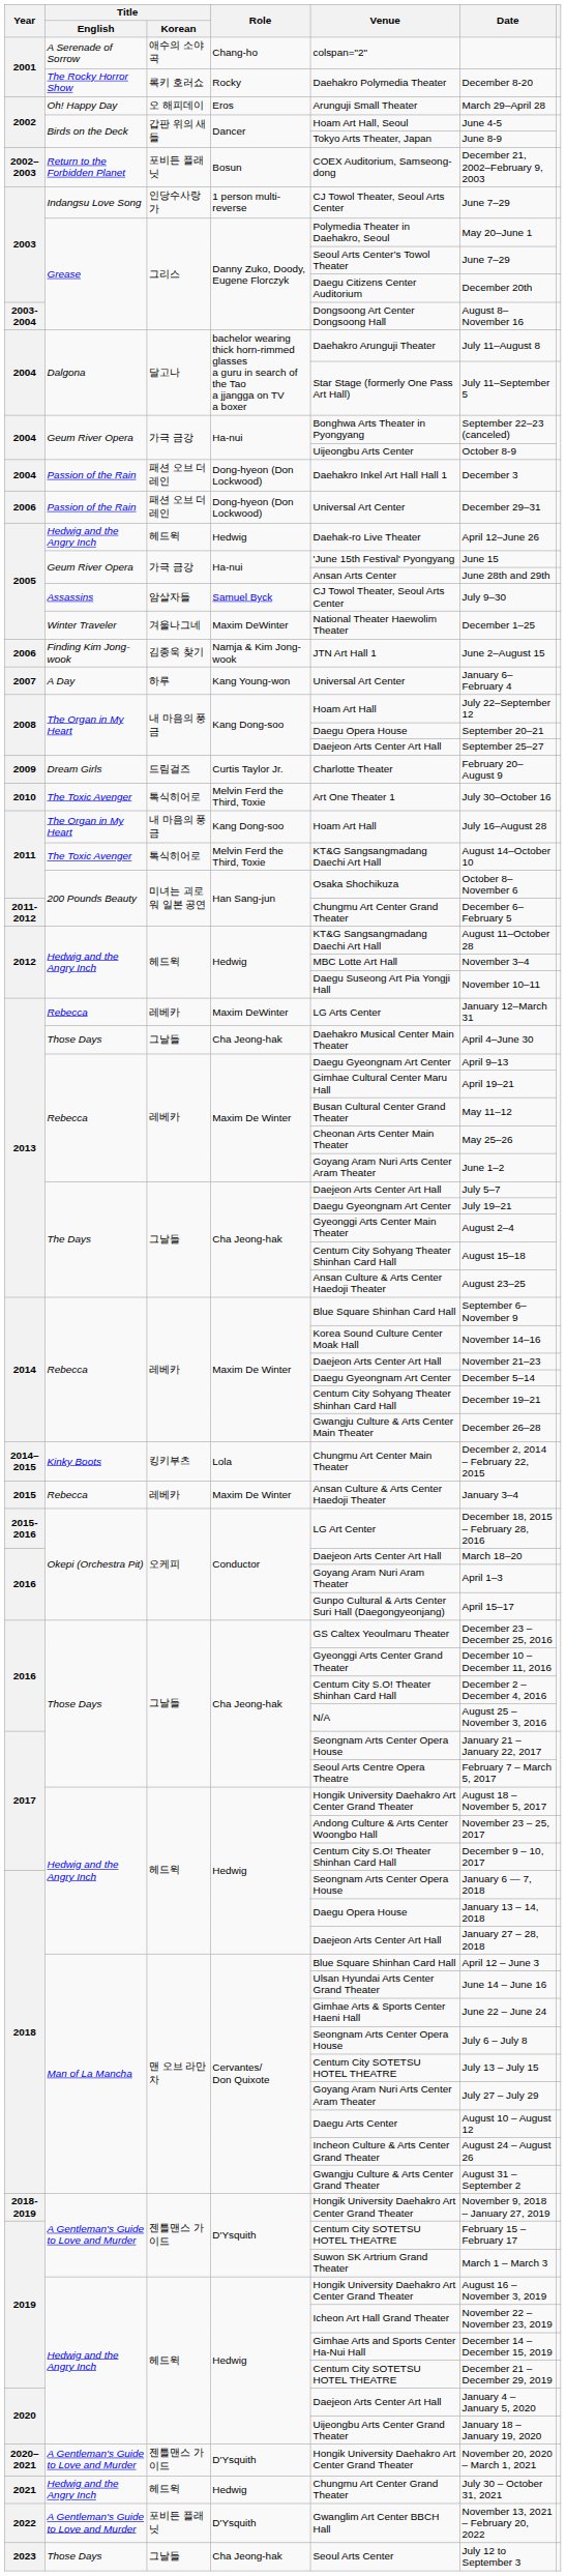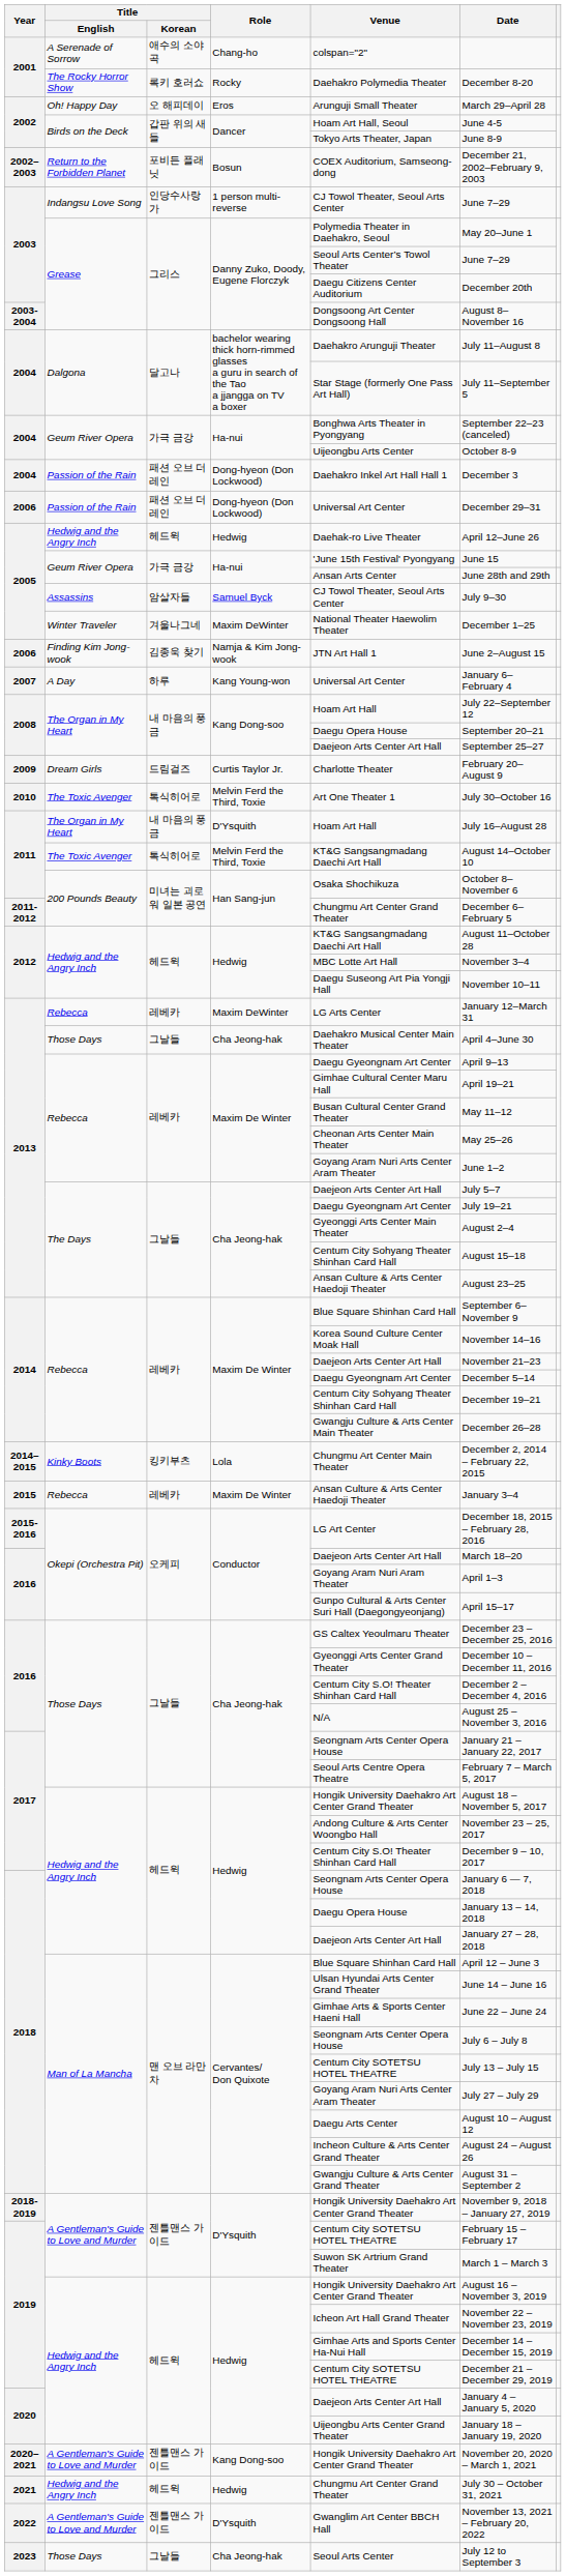2011 / The Organ in My Heart | Role: Kang Dong-soo -> D'Ysquith
2020–2021 | Role: D'Ysquith -> Kang Dong-soo
2022 | Title / Korean: 포비든 플래닛 -> 젠틀맨스 가이드
